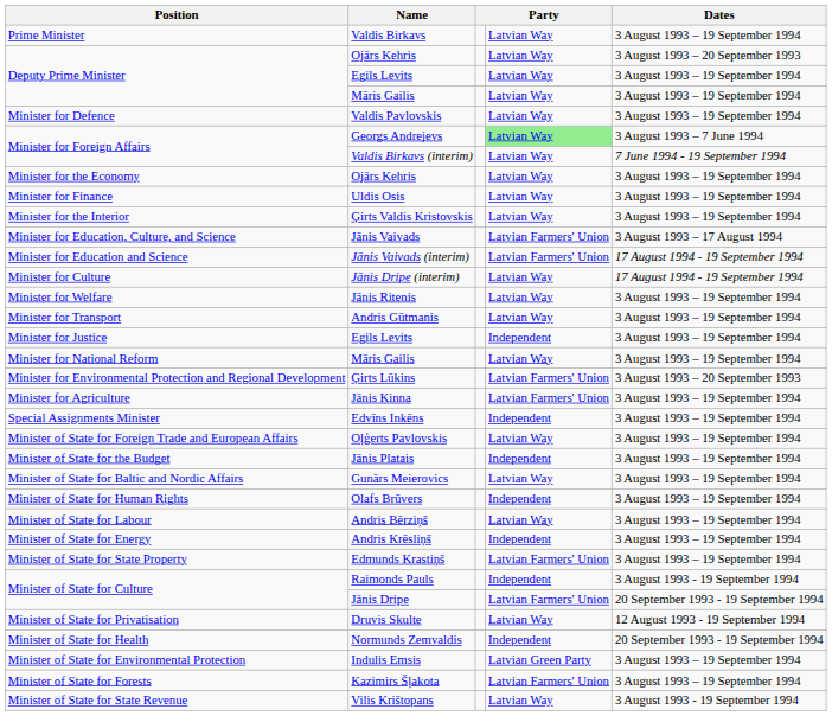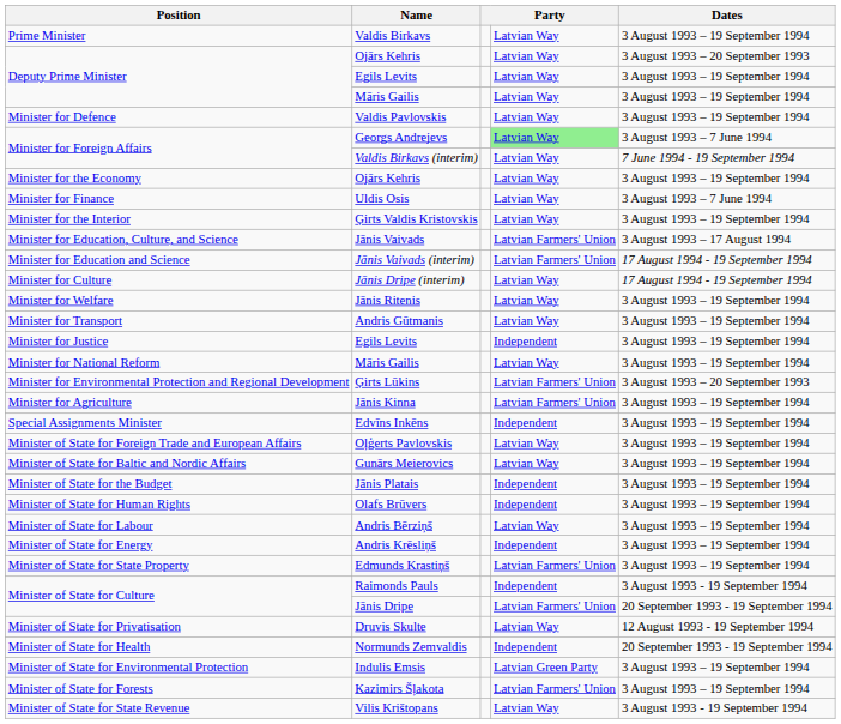Uldis Osis | Dates: 3 August 1993 – 19 September 1994 -> 3 August 1993 – 7 June 1994
rows swapped: Gunārs Meierovics <-> Jānis Platais
